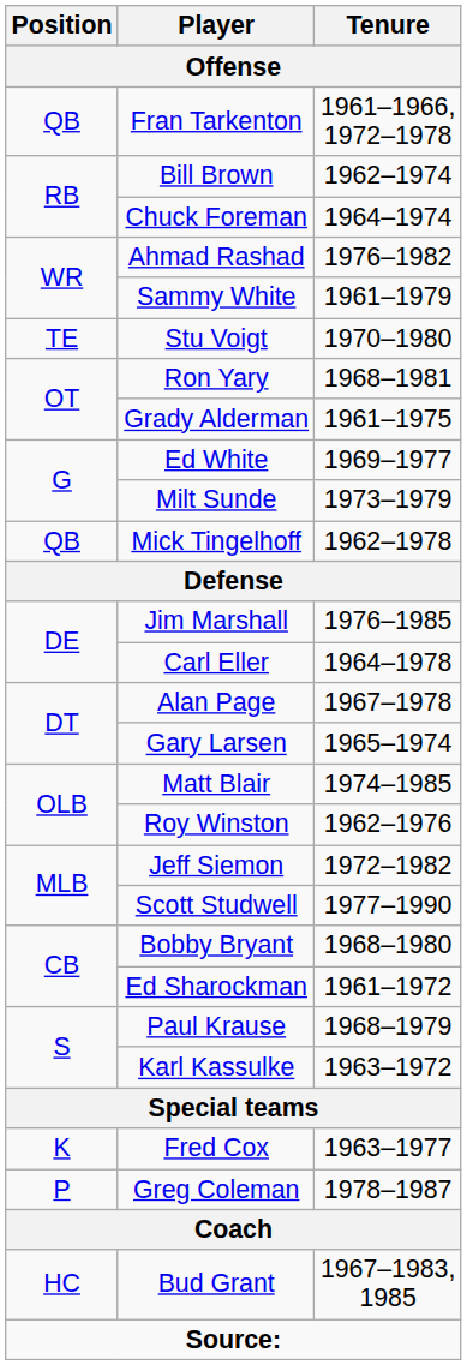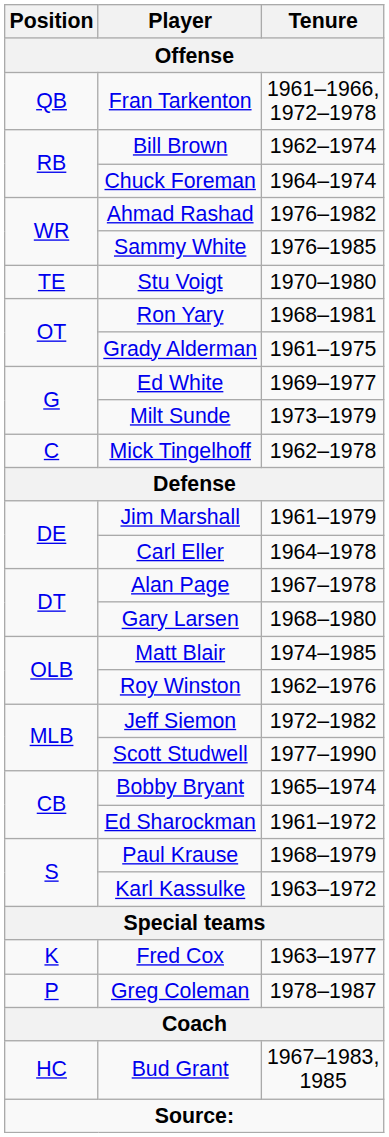Sammy White | Tenure: 1961–1979 -> 1976–1985
Mick Tingelhoff | Position: QB -> C
Jim Marshall | Tenure: 1976–1985 -> 1961–1979
Gary Larsen | Tenure: 1965–1974 -> 1968–1980
Bobby Bryant | Tenure: 1968–1980 -> 1965–1974
